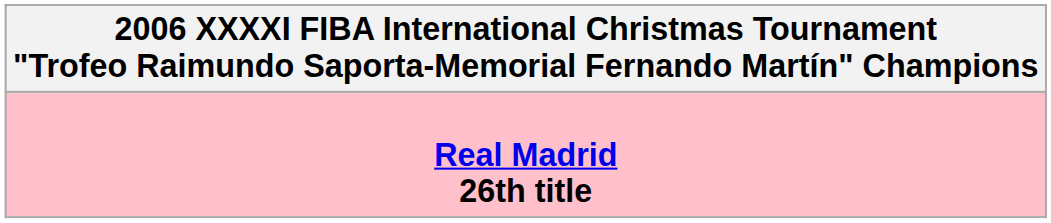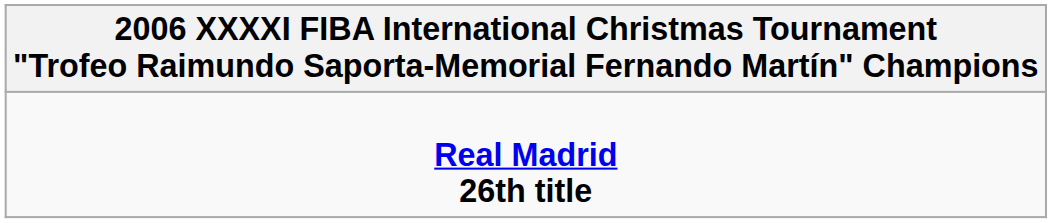row 2 | column 1: pink background -> no background
